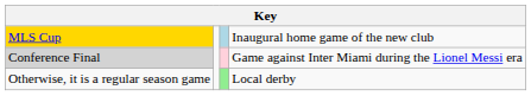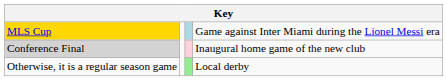MLS Cup | column 4: Inaugural home game of the new club -> Game against Inter Miami during the Lionel Messi era
Conference Final | column 4: Game against Inter Miami during the Lionel Messi era -> Inaugural home game of the new club
